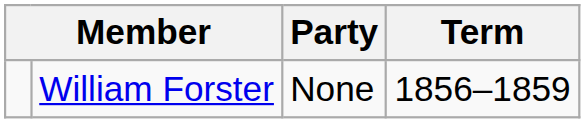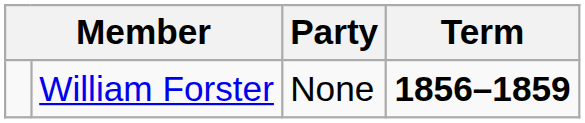William Forster | Term: normal -> bold
